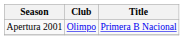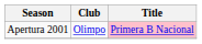Apertura 2001 | Title: no background -> pink background
